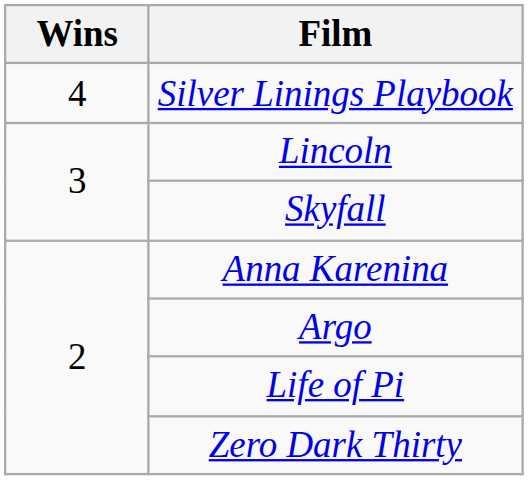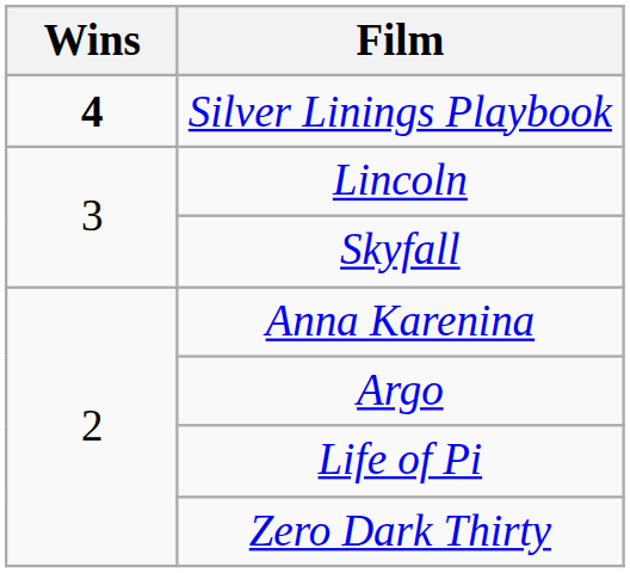Silver Linings Playbook | Wins: normal -> bold
